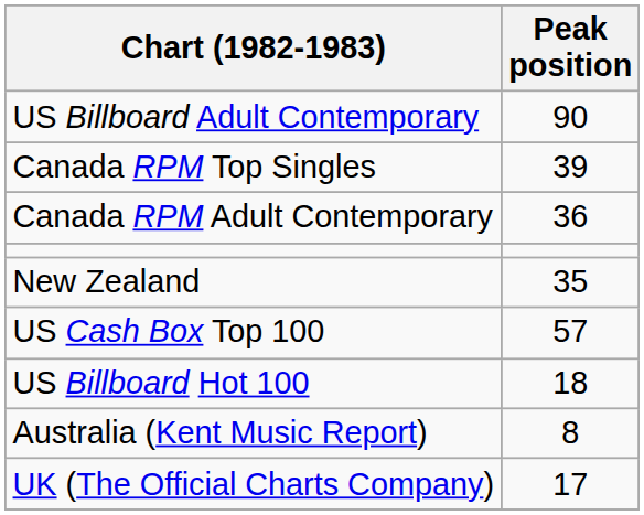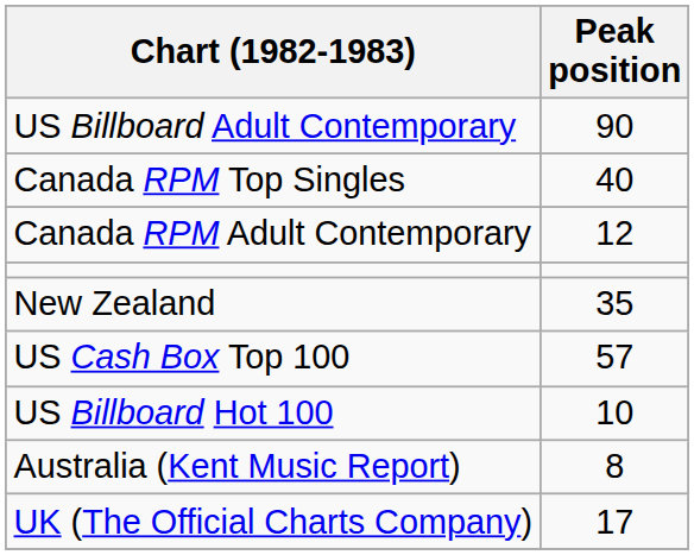row 3 | Peak position: 39 -> 40
row 4 | Peak position: 36 -> 12
row 8 | Peak position: 18 -> 10
